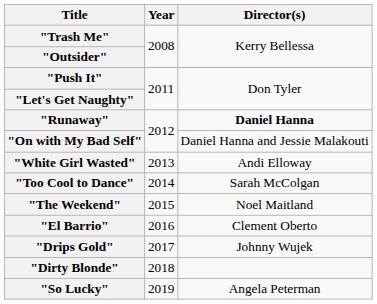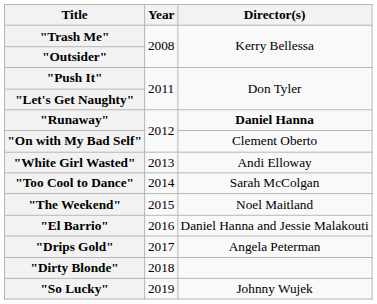"On with My Bad Self" | Director(s): Daniel Hanna and Jessie Malakouti -> Clement Oberto
"El Barrio" | Director(s): Clement Oberto -> Daniel Hanna and Jessie Malakouti
"Drips Gold" | Director(s): Johnny Wujek -> Angela Peterman
"So Lucky" | Director(s): Angela Peterman -> Johnny Wujek
